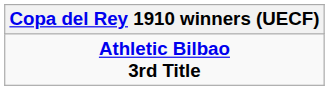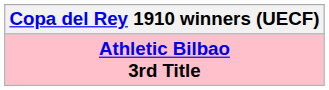row 2 | column 1: no background -> pink background
